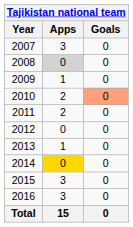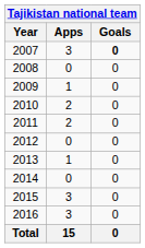2007 | Goals: normal -> bold
2008 | Apps: lightgrey background -> no background
2010 | Goals: lightsalmon background -> no background
2014 | Apps: gold background -> no background
